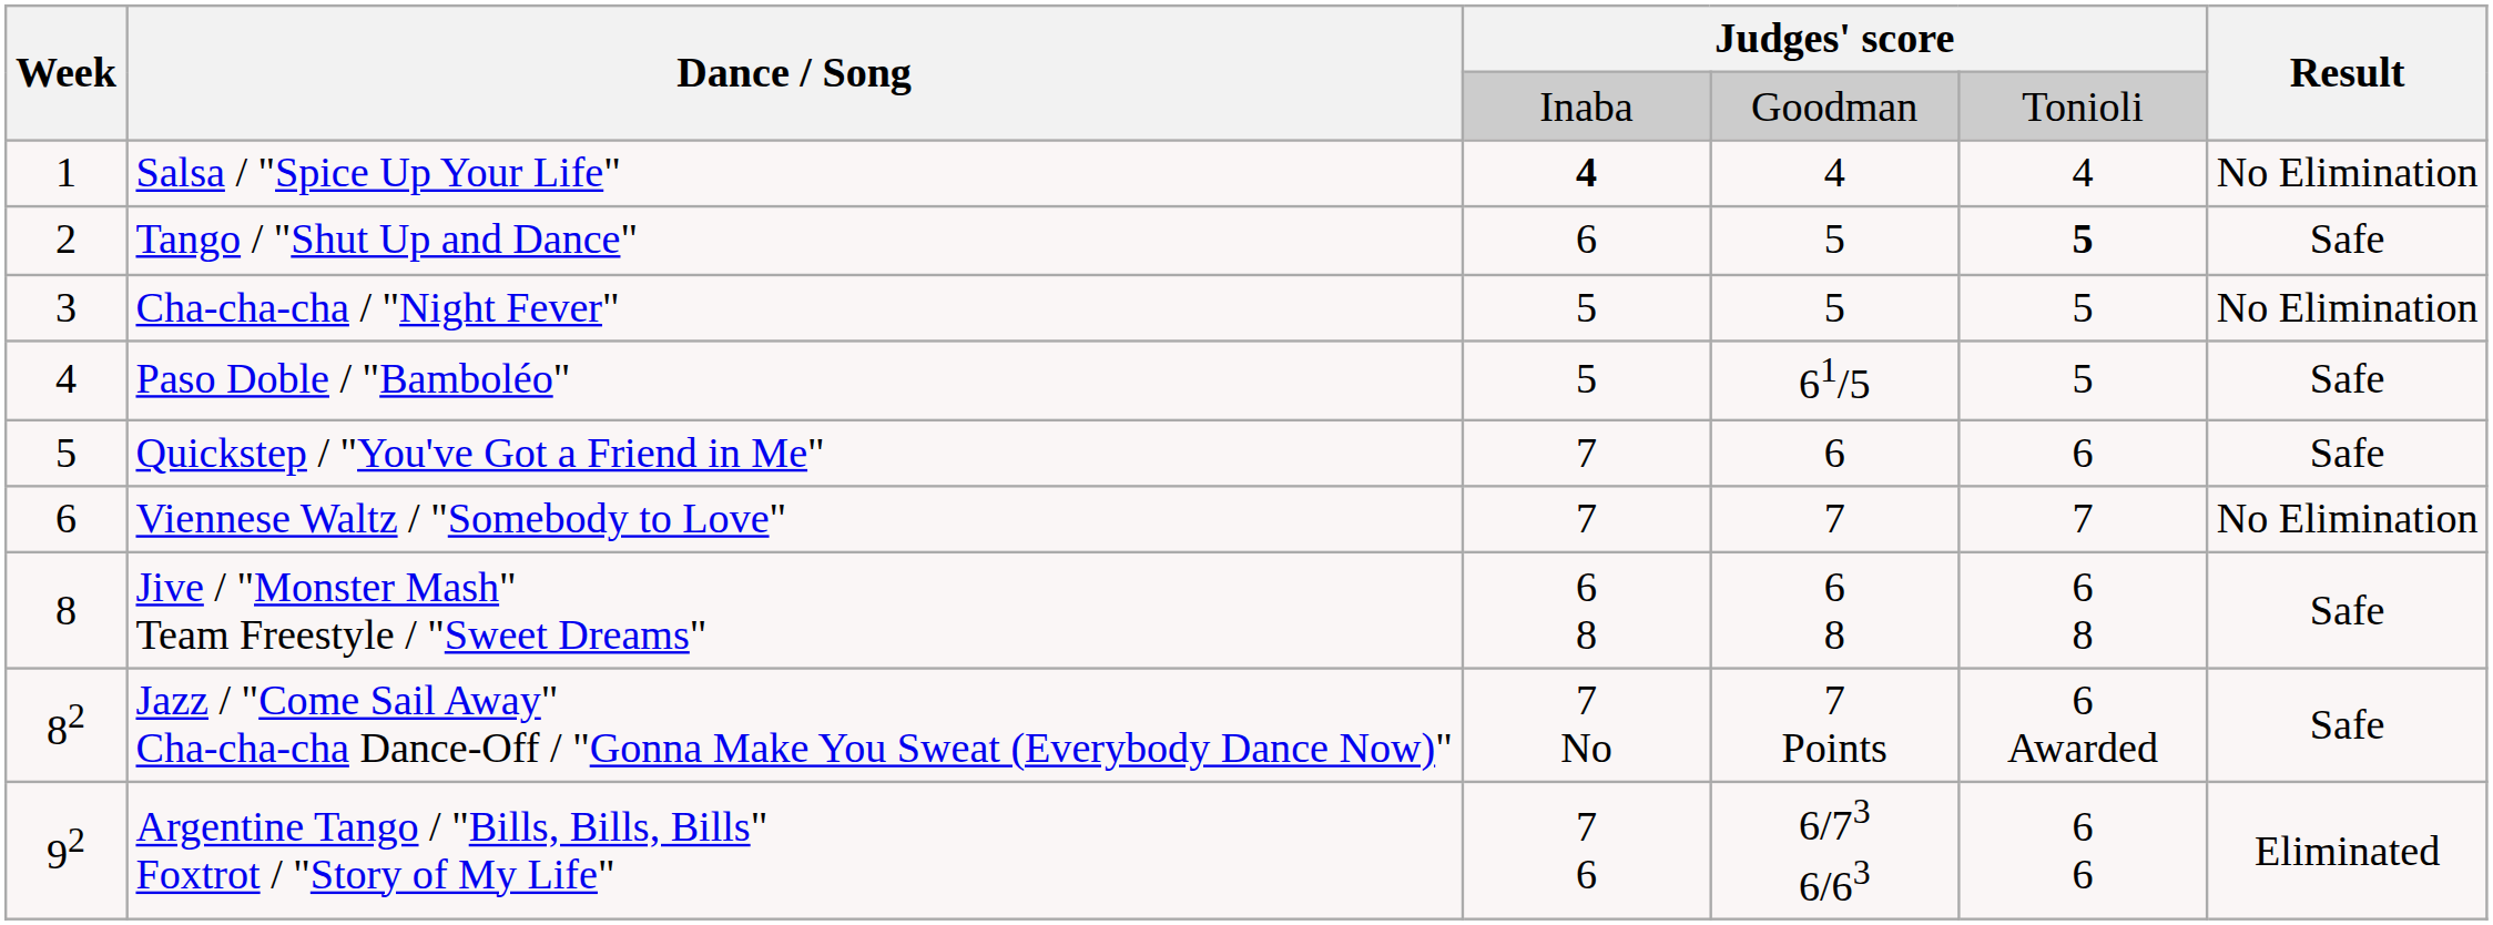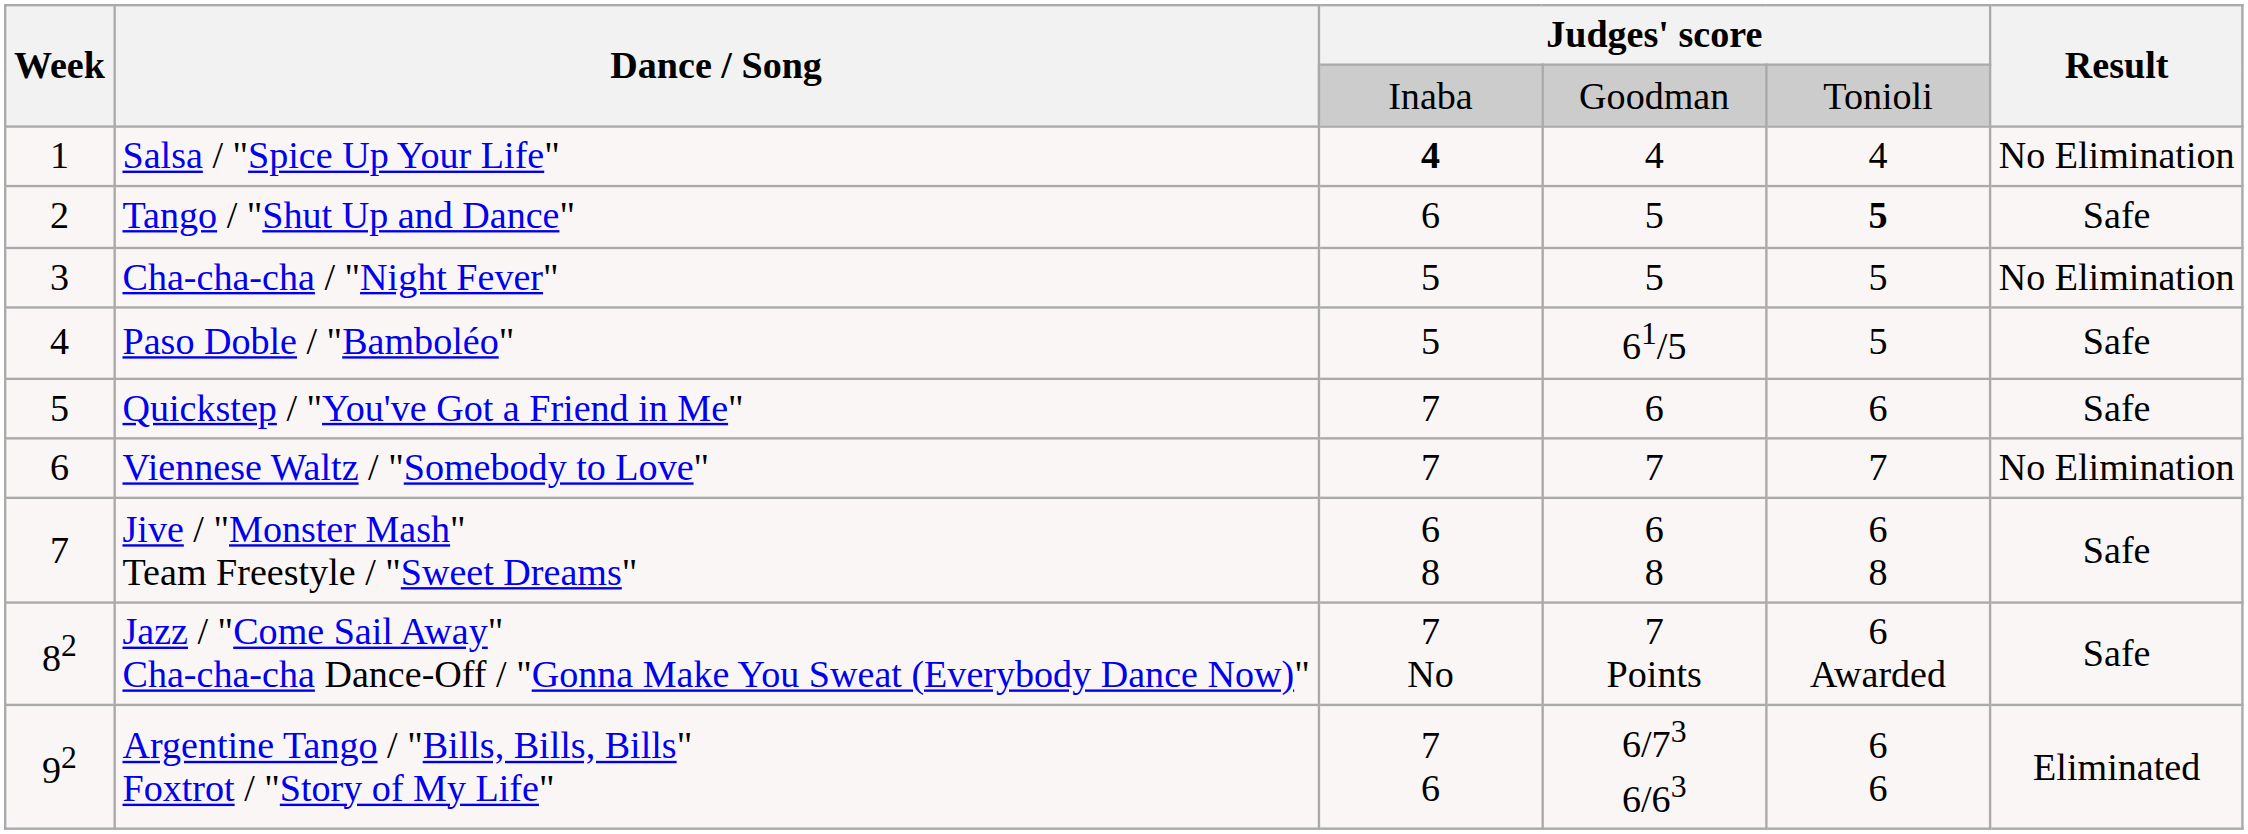Jive / "Monster Mash" Team Freestyle / "Sweet Dreams" | Week: 8 -> 7
